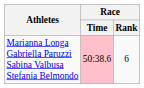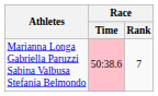row 3 | Race / Rank: 6 -> 7
